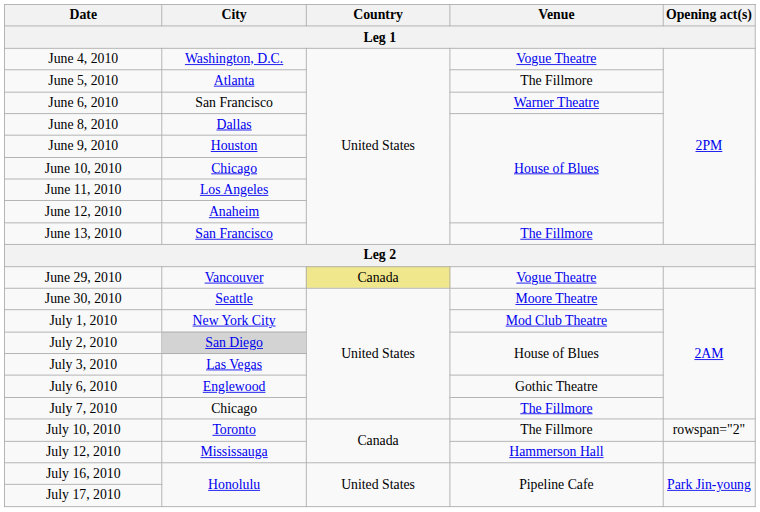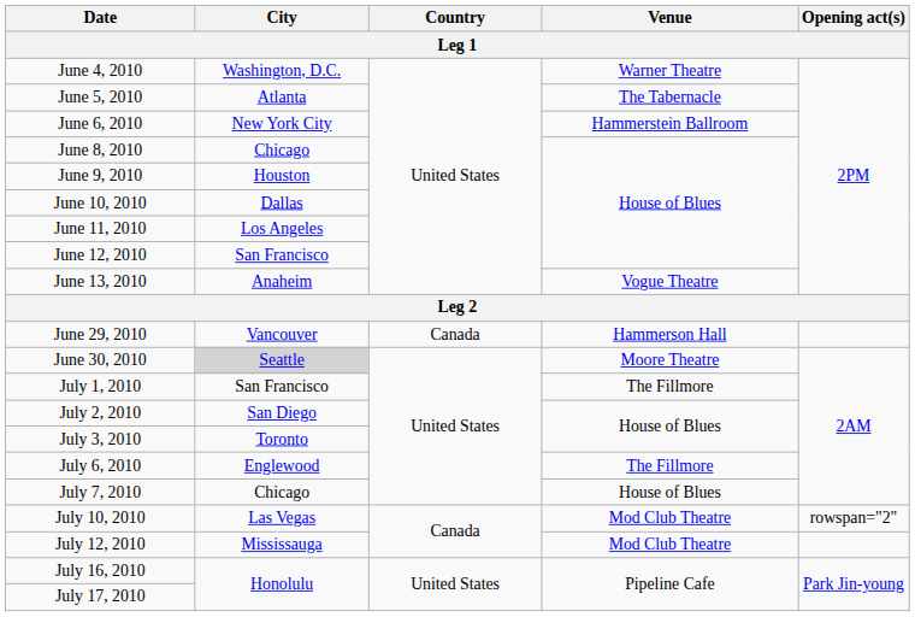June 4, 2010 | Venue: Vogue Theatre -> Warner Theatre
June 5, 2010 | Venue: The Fillmore -> The Tabernacle
June 6, 2010 | City: San Francisco -> New York City
June 6, 2010 | Venue: Warner Theatre -> Hammerstein Ballroom
June 8, 2010 | City: Dallas -> Chicago
June 10, 2010 | City: Chicago -> Dallas
June 12, 2010 | City: Anaheim -> San Francisco
June 13, 2010 | City: San Francisco -> Anaheim
June 13, 2010 | Venue: The Fillmore -> Vogue Theatre
June 29, 2010 | Country: khaki background -> no background
June 29, 2010 | Venue: Vogue Theatre -> Hammerson Hall
June 30, 2010 | City: no background -> lightgrey background
July 1, 2010 | City: New York City -> San Francisco
July 1, 2010 | Venue: Mod Club Theatre -> The Fillmore
July 2, 2010 | City: lightgrey background -> no background
July 3, 2010 | City: Las Vegas -> Toronto
July 6, 2010 | Venue: Gothic Theatre -> The Fillmore
July 7, 2010 | Venue: The Fillmore -> House of Blues
July 10, 2010 | City: Toronto -> Las Vegas
July 10, 2010 | Venue: The Fillmore -> Mod Club Theatre
July 12, 2010 | Venue: Hammerson Hall -> Mod Club Theatre
